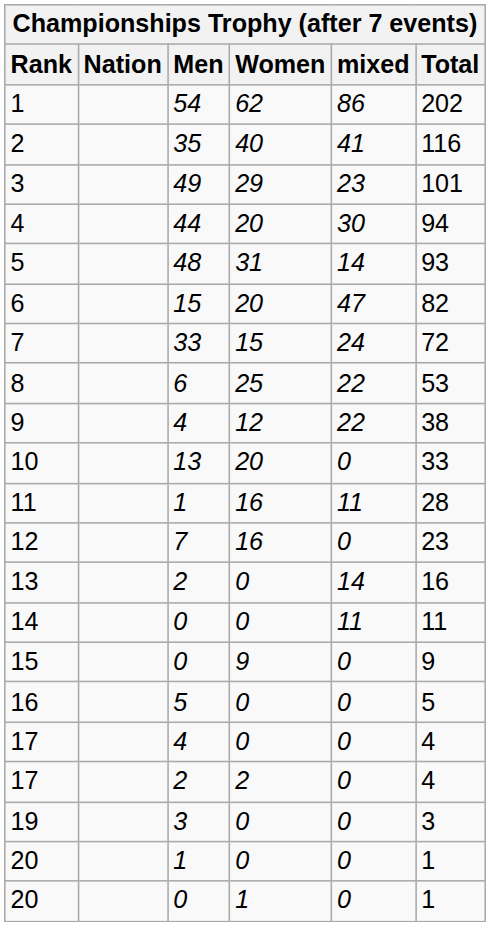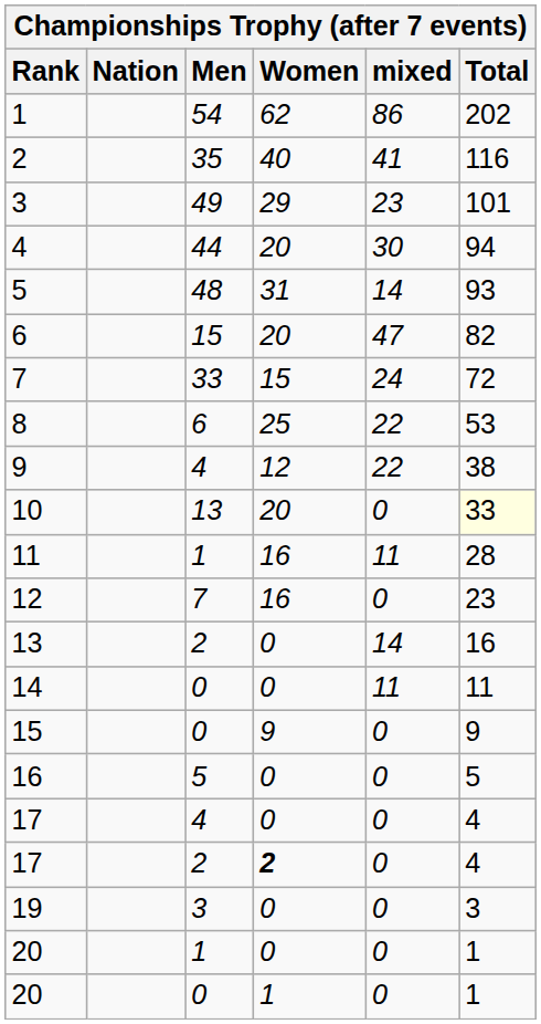10 | Total: no background -> lightyellow background
17 / 2 | Women: normal -> bold
